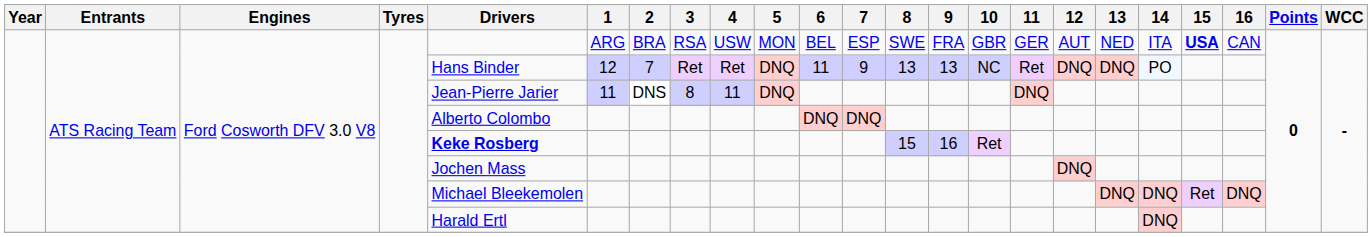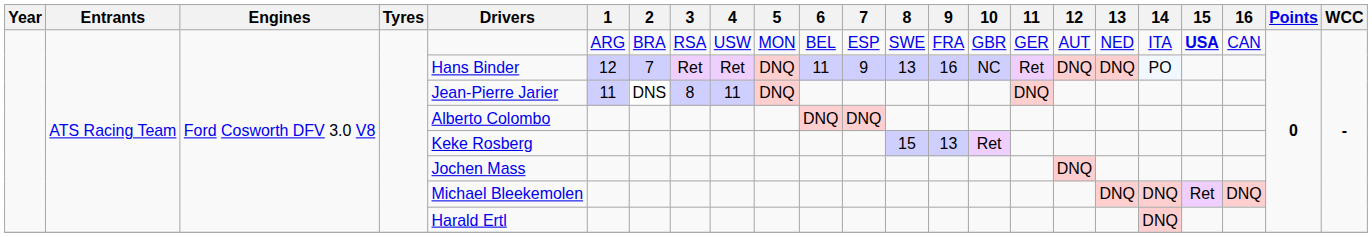row 3 | 9: 13 -> 16
row 6 | Drivers: bold -> normal
row 6 | 9: 16 -> 13
